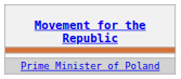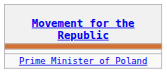Prime Minister of Poland | column 1: lightgrey background -> no background
